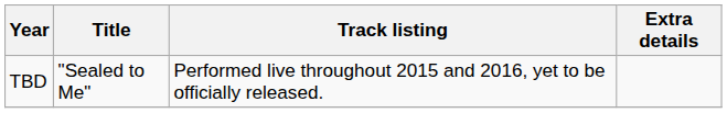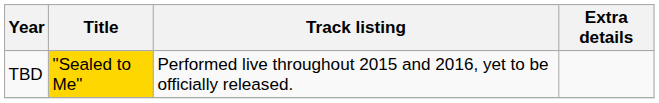TBD | Title: no background -> gold background
